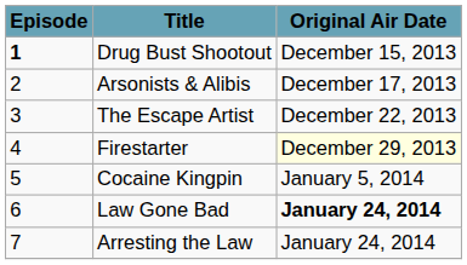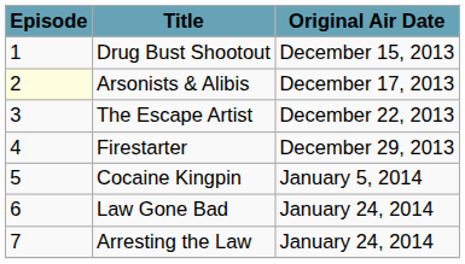Drug Bust Shootout | Episode: bold -> normal
Arsonists & Alibis | Episode: no background -> lightyellow background
Firestarter | Original Air Date: lightyellow background -> no background
Law Gone Bad | Original Air Date: bold -> normal
